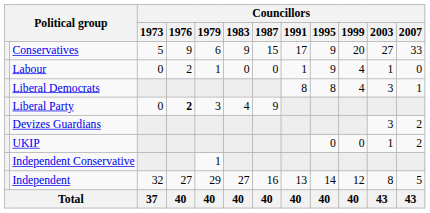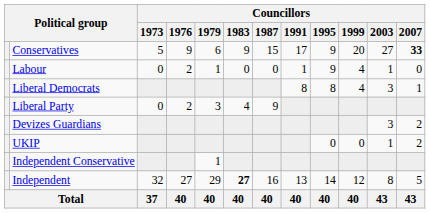Conservatives | Councillors / 2007: normal -> bold
Liberal Party | Councillors / 1976: bold -> normal
Independent | Councillors / 1983: normal -> bold
